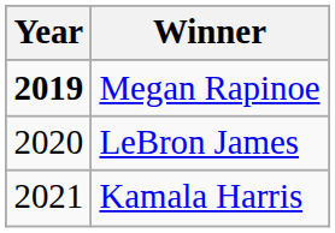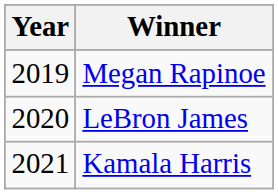Megan Rapinoe | Year: bold -> normal
